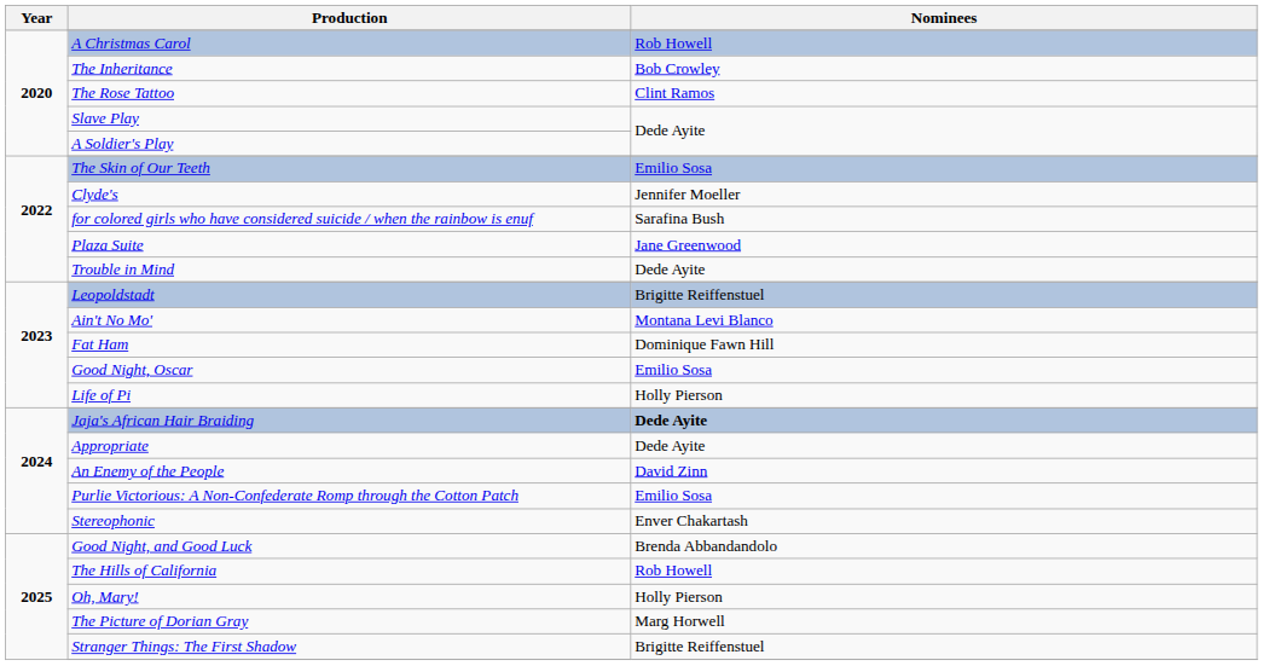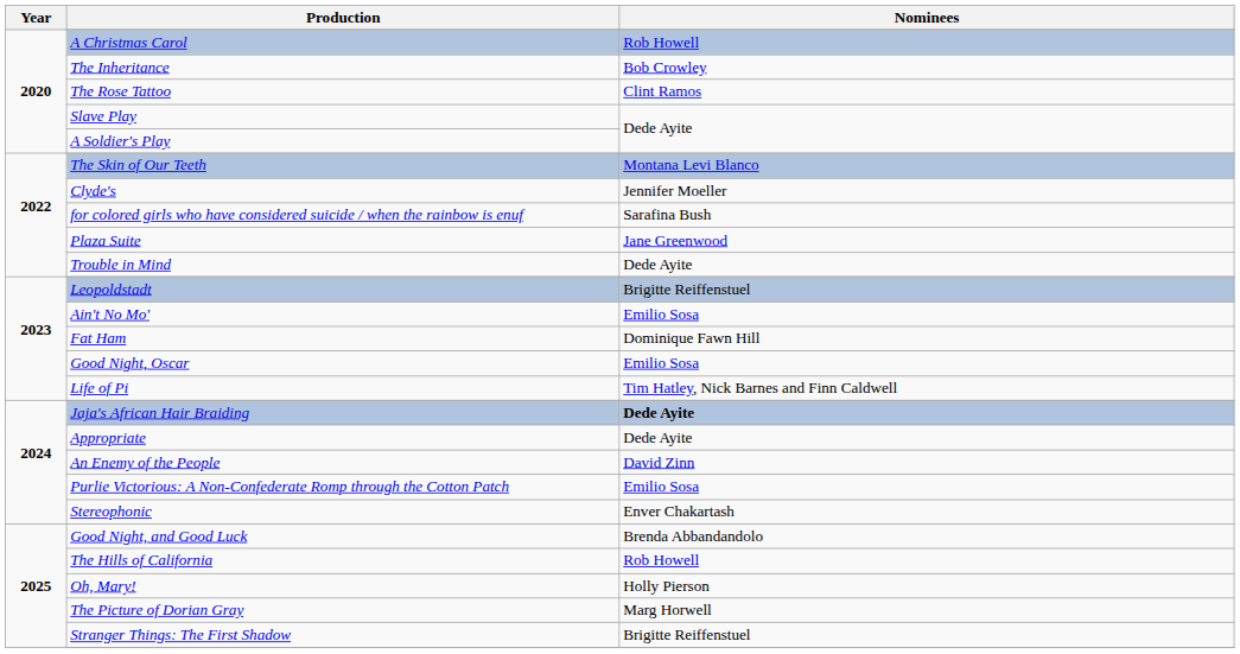The Skin of Our Teeth | Nominees: Emilio Sosa -> Montana Levi Blanco
Ain't No Mo' | Nominees: Montana Levi Blanco -> Emilio Sosa
Life of Pi | Nominees: Holly Pierson -> Tim Hatley, Nick Barnes and Finn Caldwell
